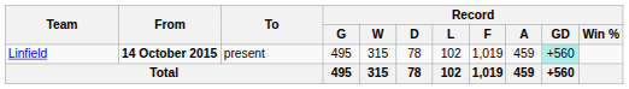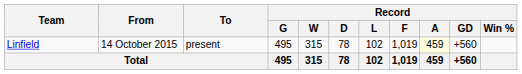Linfield | From: bold -> normal
Linfield | Record / A: no background -> lightyellow background
Linfield | Record / GD: paleturquoise background -> no background
